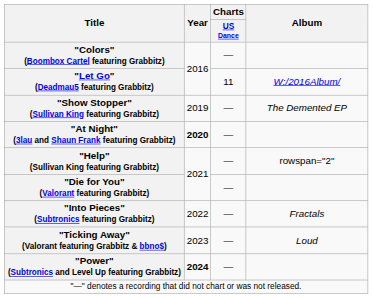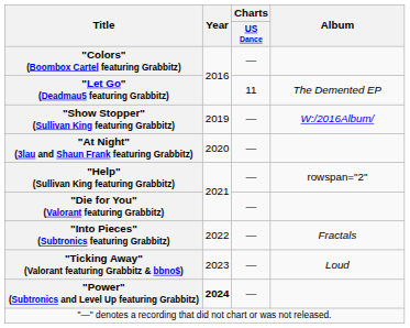"Let Go" (Deadmau5 featuring Grabbitz) | Album: W:/2016Album/ -> The Demented EP
"Show Stopper" (Sullivan King featuring Grabbitz) | Album: The Demented EP -> W:/2016Album/
"At Night" (3lau and Shaun Frank featuring Grabbitz) | Year: bold -> normal
